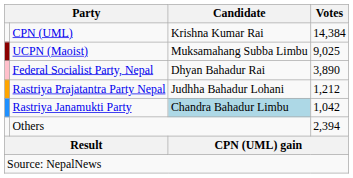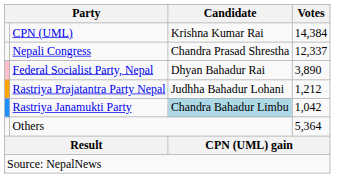+ row: Nepali Congress | Chandra Prasad Shrestha | 12,337
- row: UCPN (Maoist) | Muksamahang Subba Limbu | 9,025
Others | Votes: 2,394 -> 5,364
